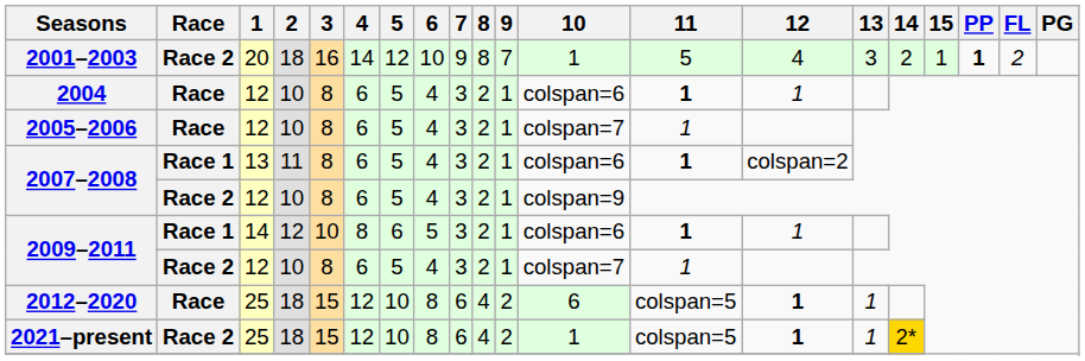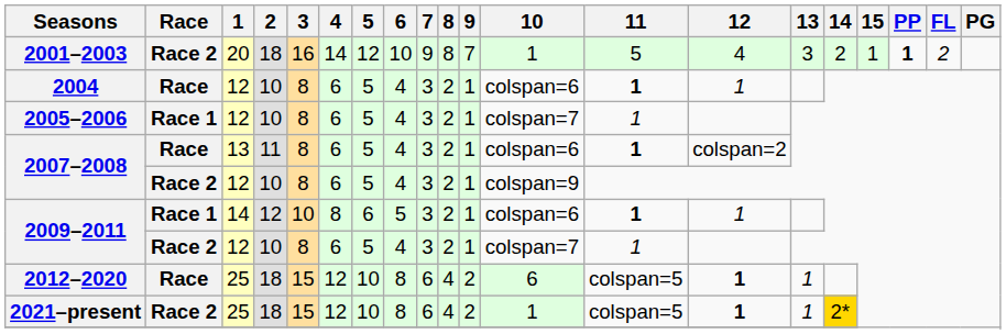2005–2006 | Race: Race -> Race 1
2007–2008 / 13 | Race: Race 1 -> Race
